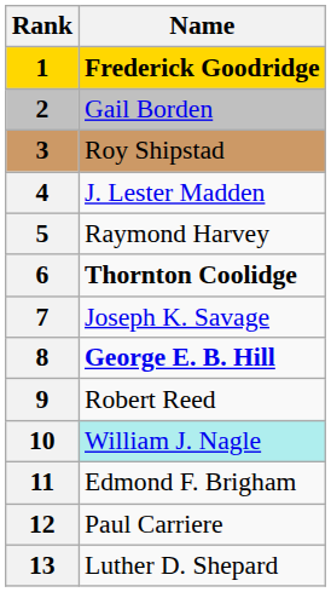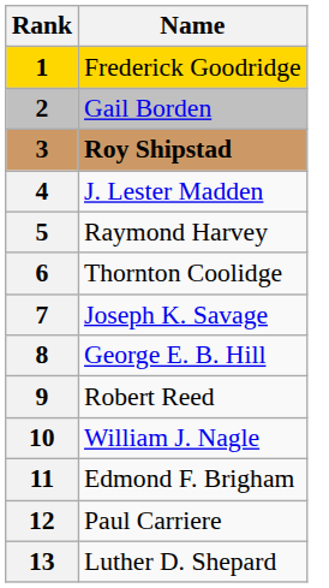Frederick Goodridge | Name: bold -> normal
Roy Shipstad | Name: normal -> bold
Thornton Coolidge | Name: bold -> normal
George E. B. Hill | Name: bold -> normal
William J. Nagle | Name: paleturquoise background -> no background
